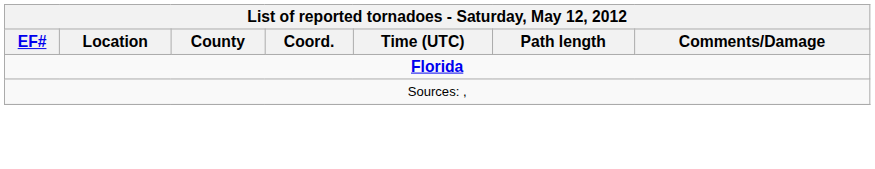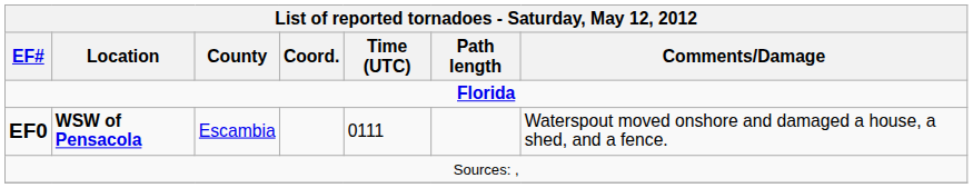+ row: EF0 | WSW of Pensacola | Escambia | 0111 | Waterspout moved onshore and damaged a house, a shed, and a fence.
